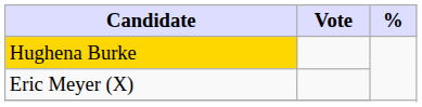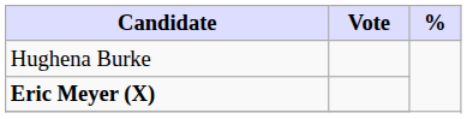Hughena Burke | Candidate: gold background -> no background
Eric Meyer (X) | Candidate: normal -> bold
